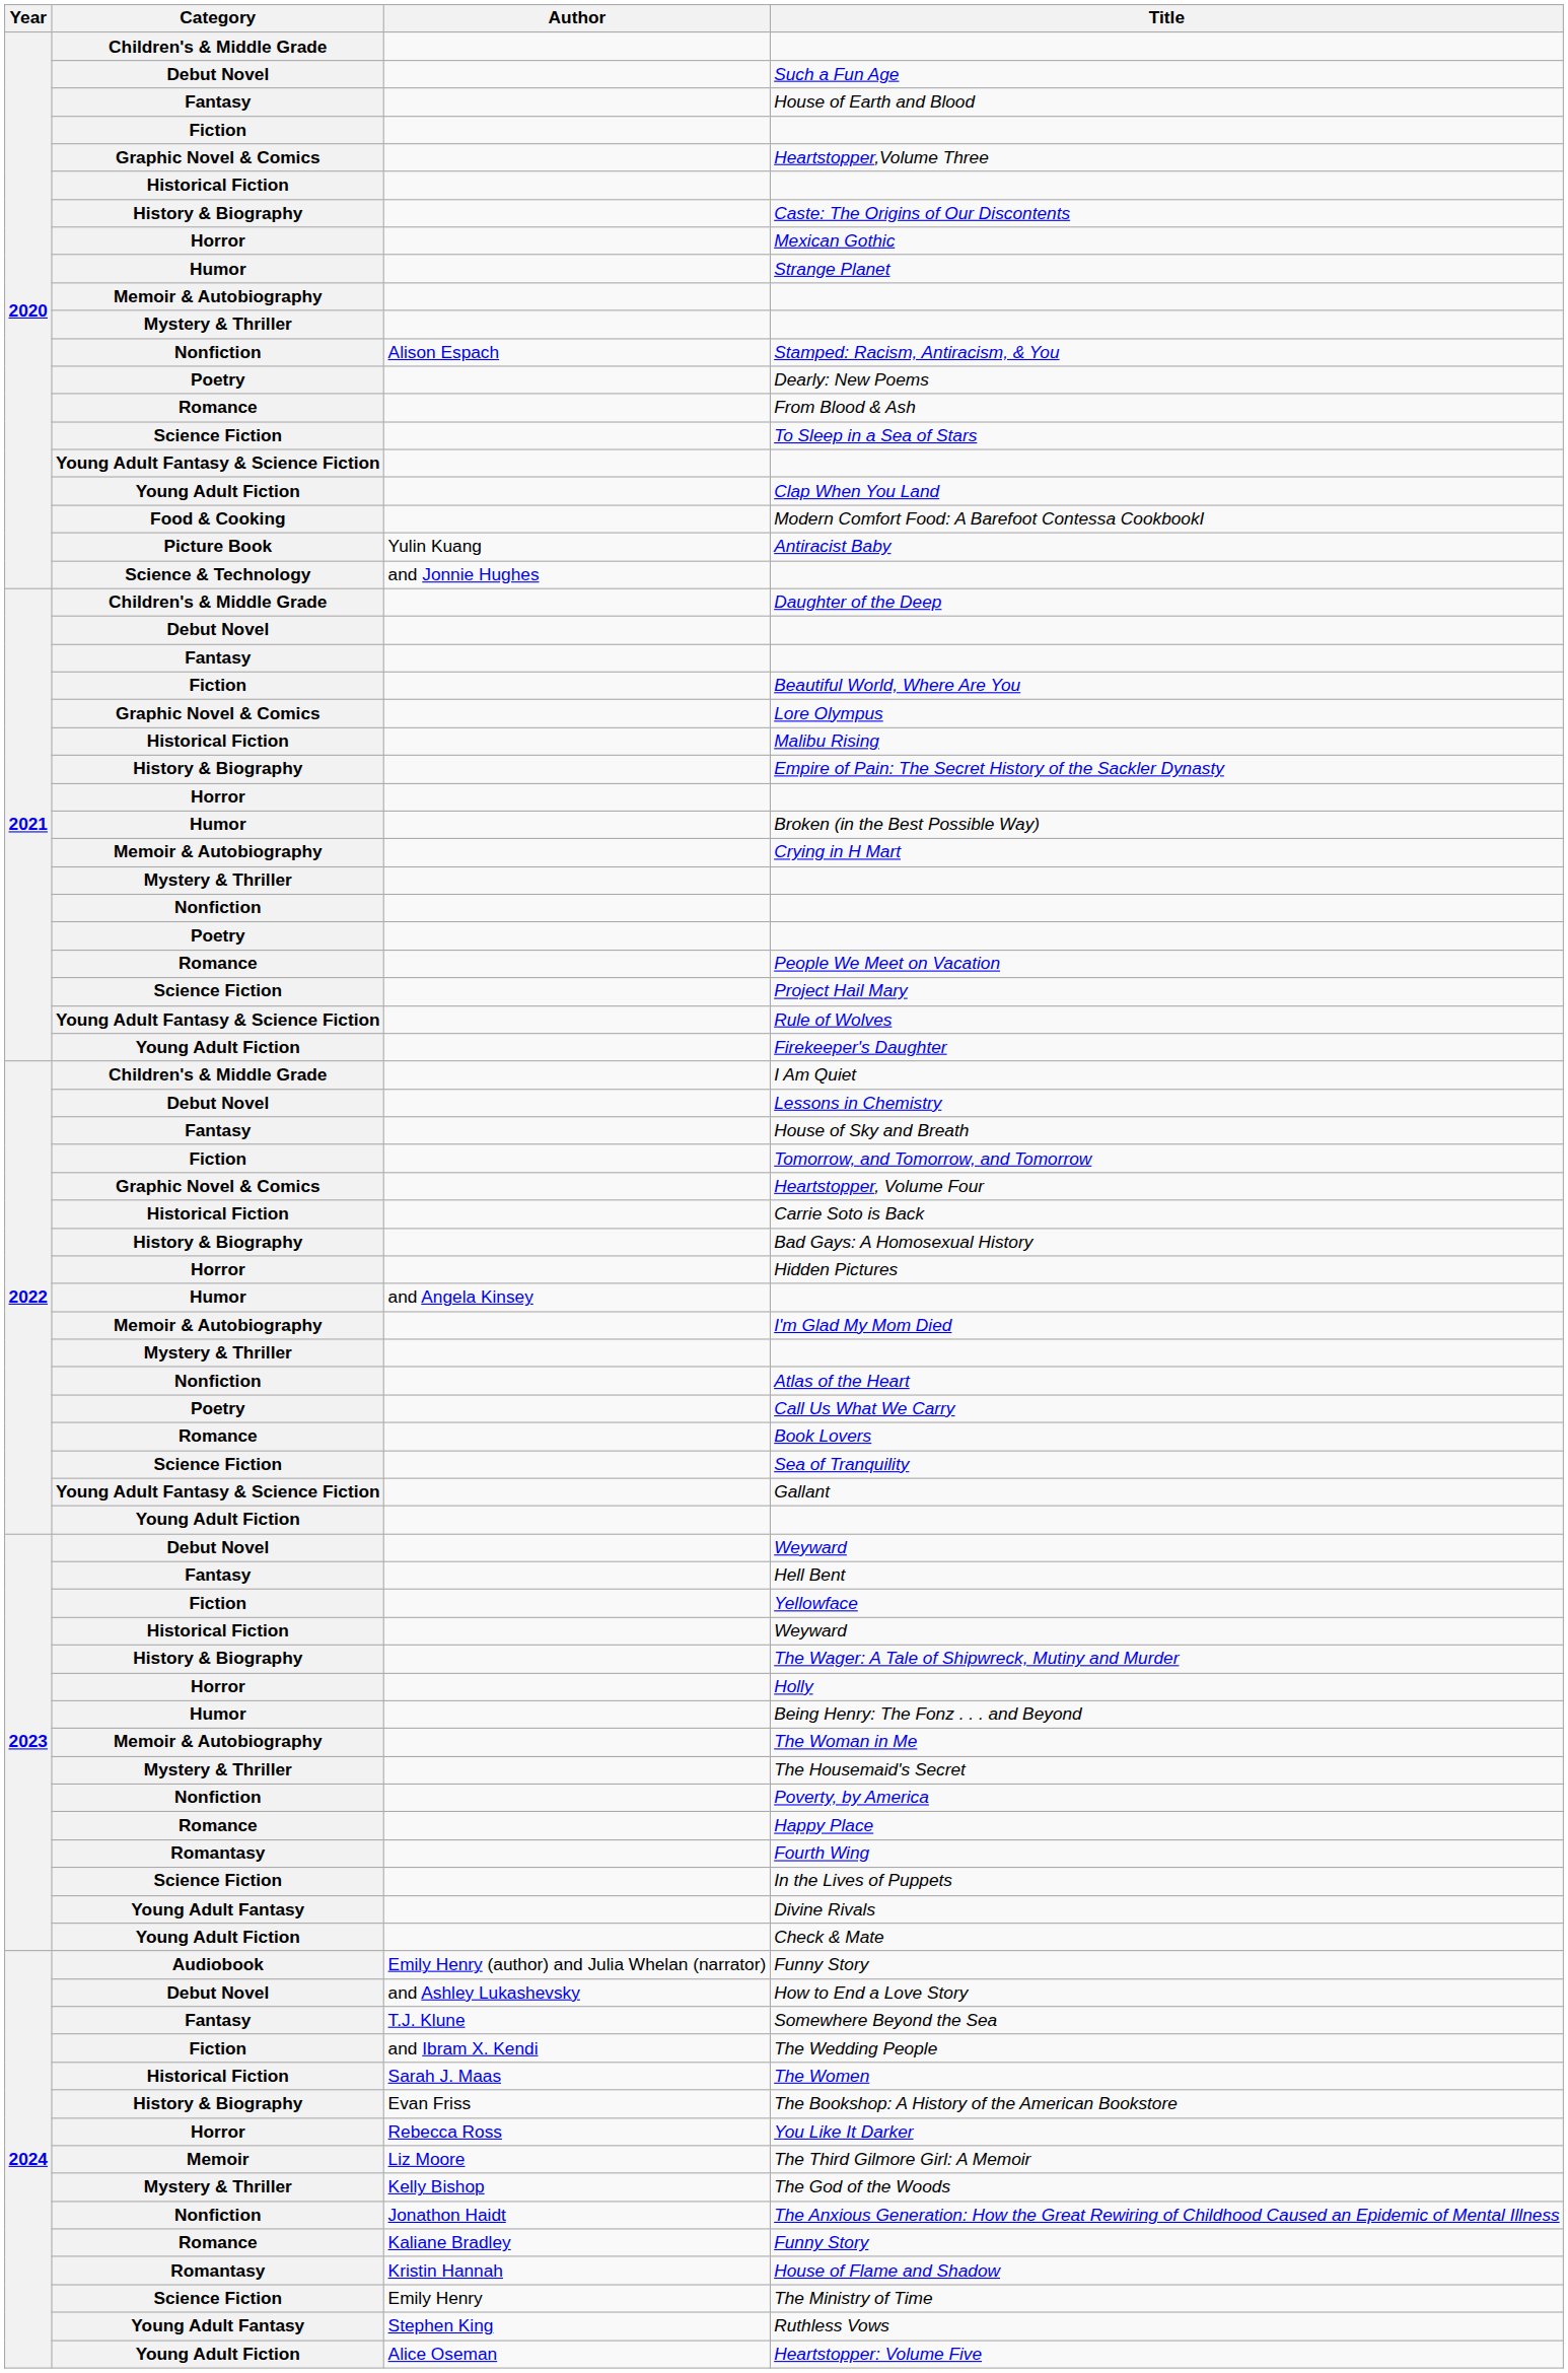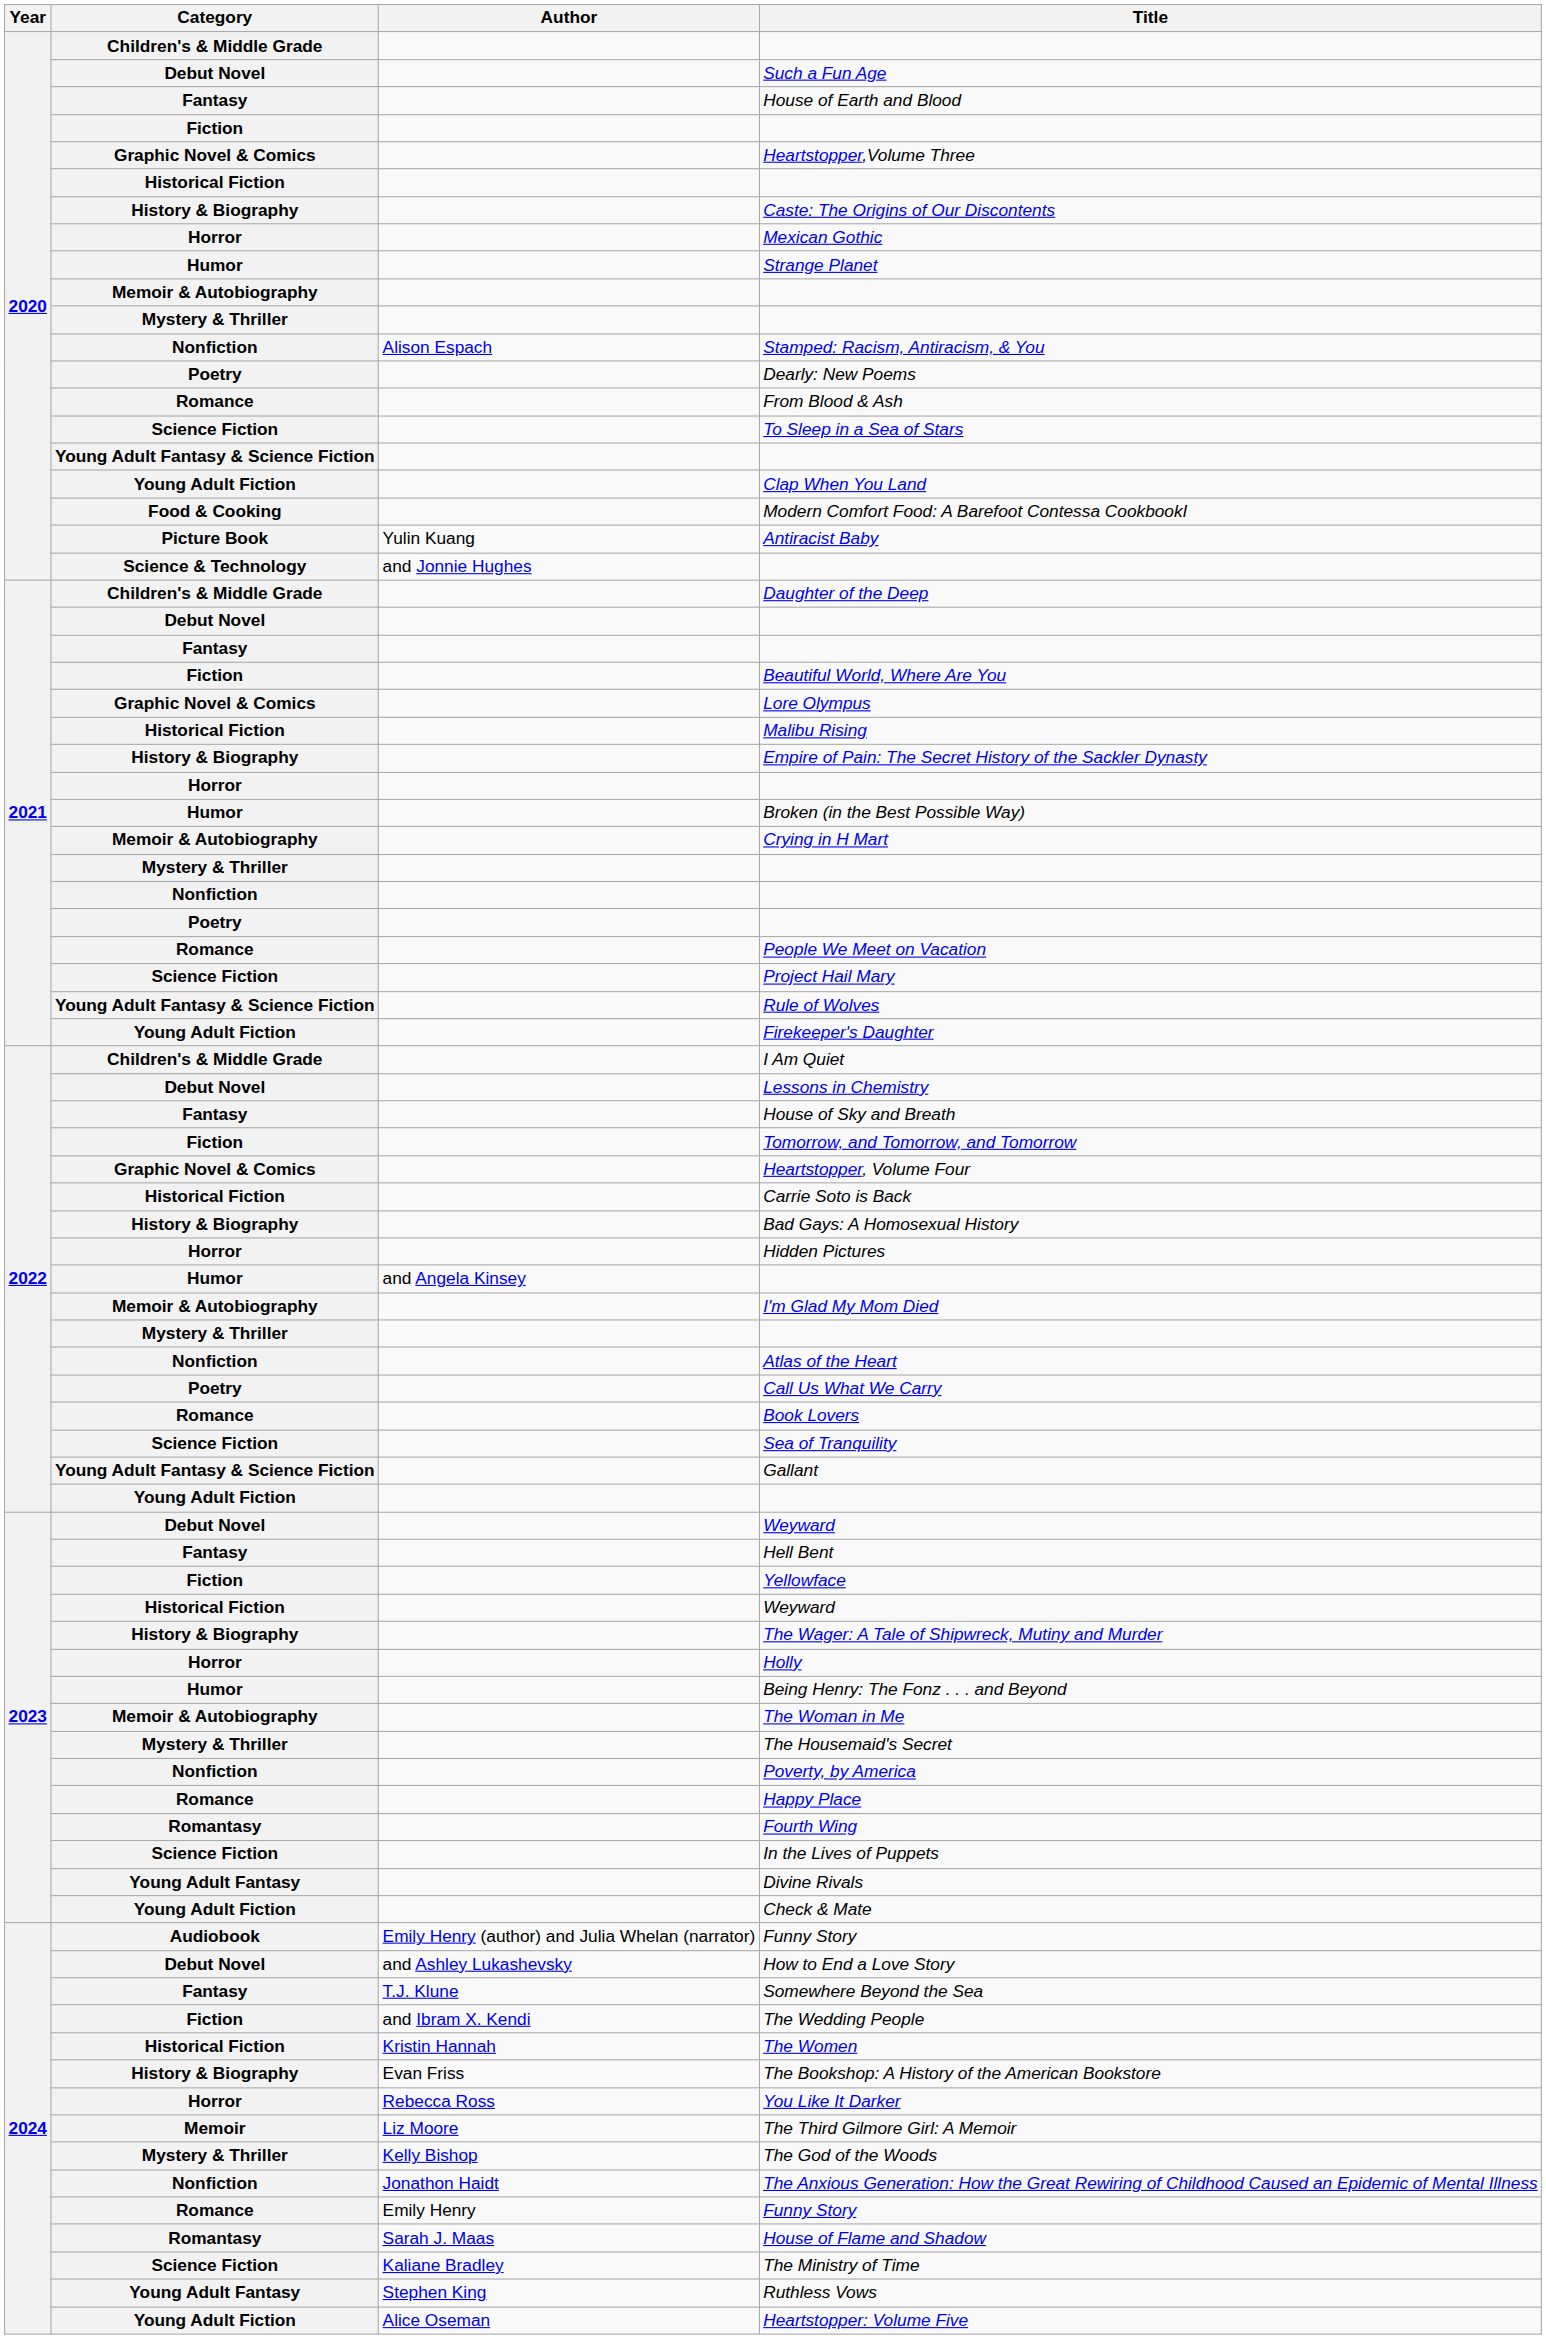The Women | Author: Sarah J. Maas -> Kristin Hannah
Romance / Funny Story | Author: Kaliane Bradley -> Emily Henry
House of Flame and Shadow | Author: Kristin Hannah -> Sarah J. Maas
The Ministry of Time | Author: Emily Henry -> Kaliane Bradley
